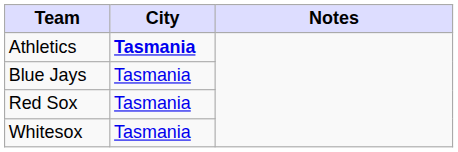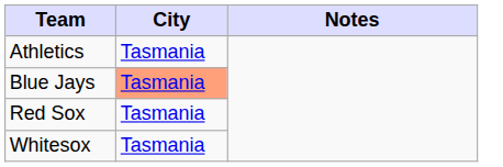Athletics | City: bold -> normal
Blue Jays | City: no background -> lightsalmon background
